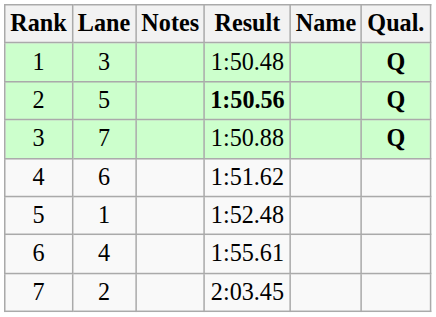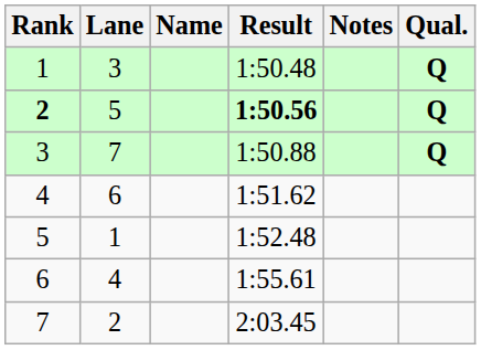columns swapped: Name <-> Notes
row 3 | Rank: normal -> bold
